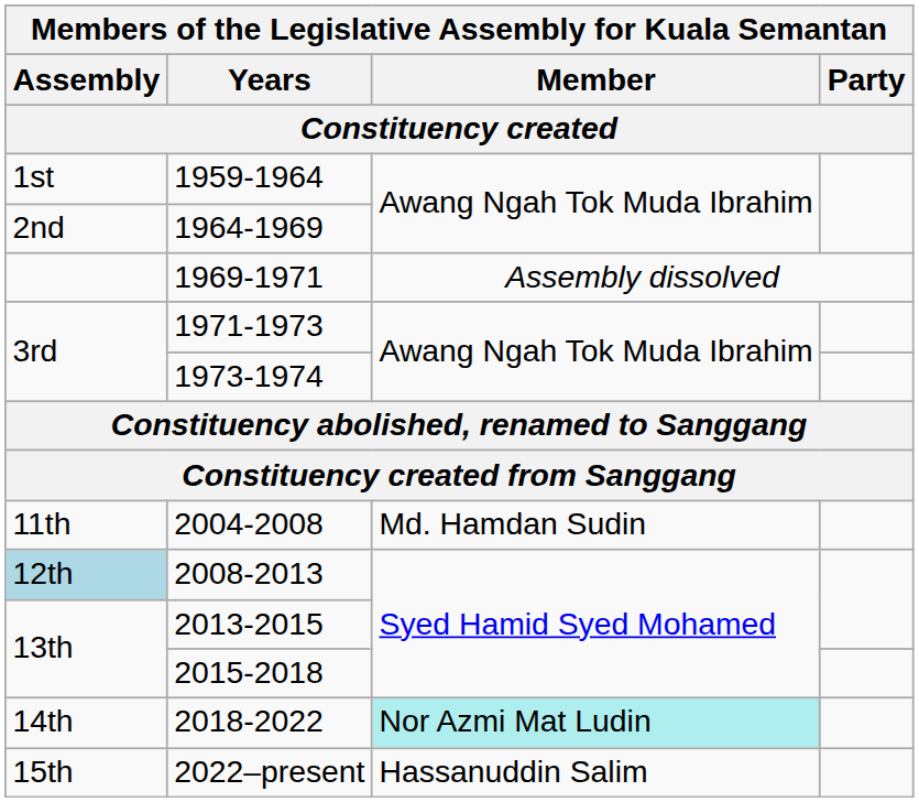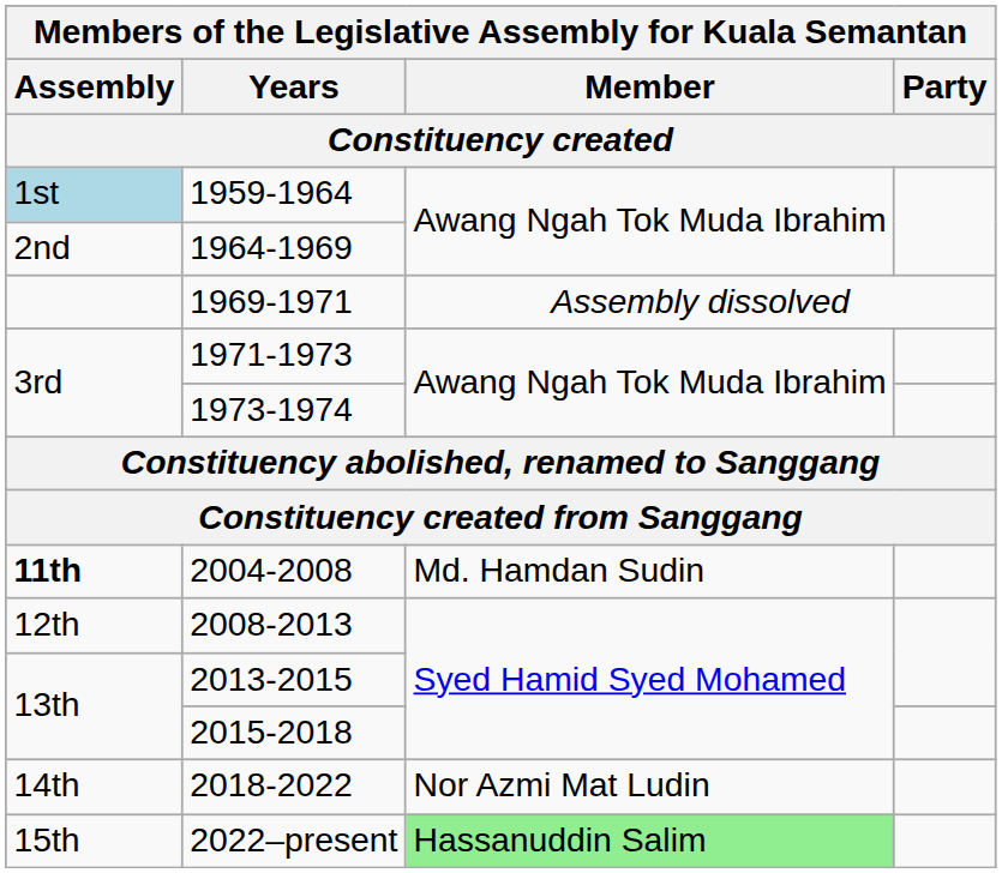1959-1964 | Assembly: no background -> lightblue background
2004-2008 | Assembly: normal -> bold
2008-2013 | Assembly: lightblue background -> no background
2018-2022 | Member: paleturquoise background -> no background
2022–present | Member: no background -> lightgreen background
